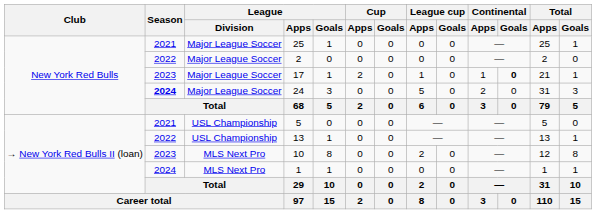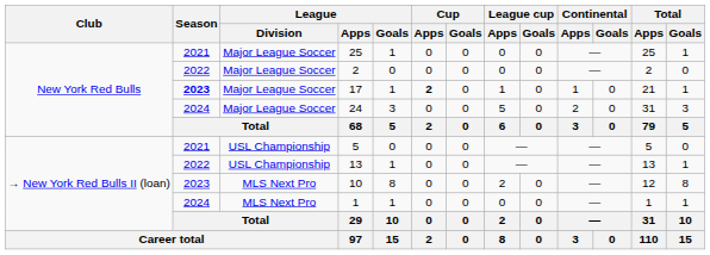17 | Season: normal -> bold
17 | Cup / Apps: normal -> bold
17 | Continental / Goals: bold -> normal
24 | Season: bold -> normal
